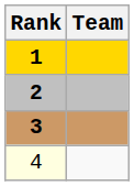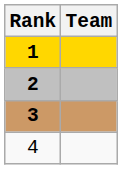4 | Rank: lightyellow background -> no background
